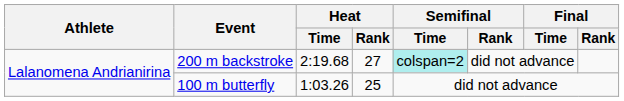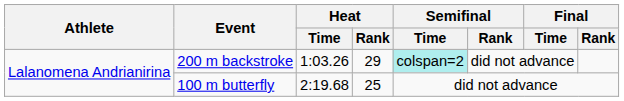200 m backstroke | Heat / Time: 2:19.68 -> 1:03.26
200 m backstroke | Heat / Rank: 27 -> 29
100 m butterfly | Heat / Time: 1:03.26 -> 2:19.68
